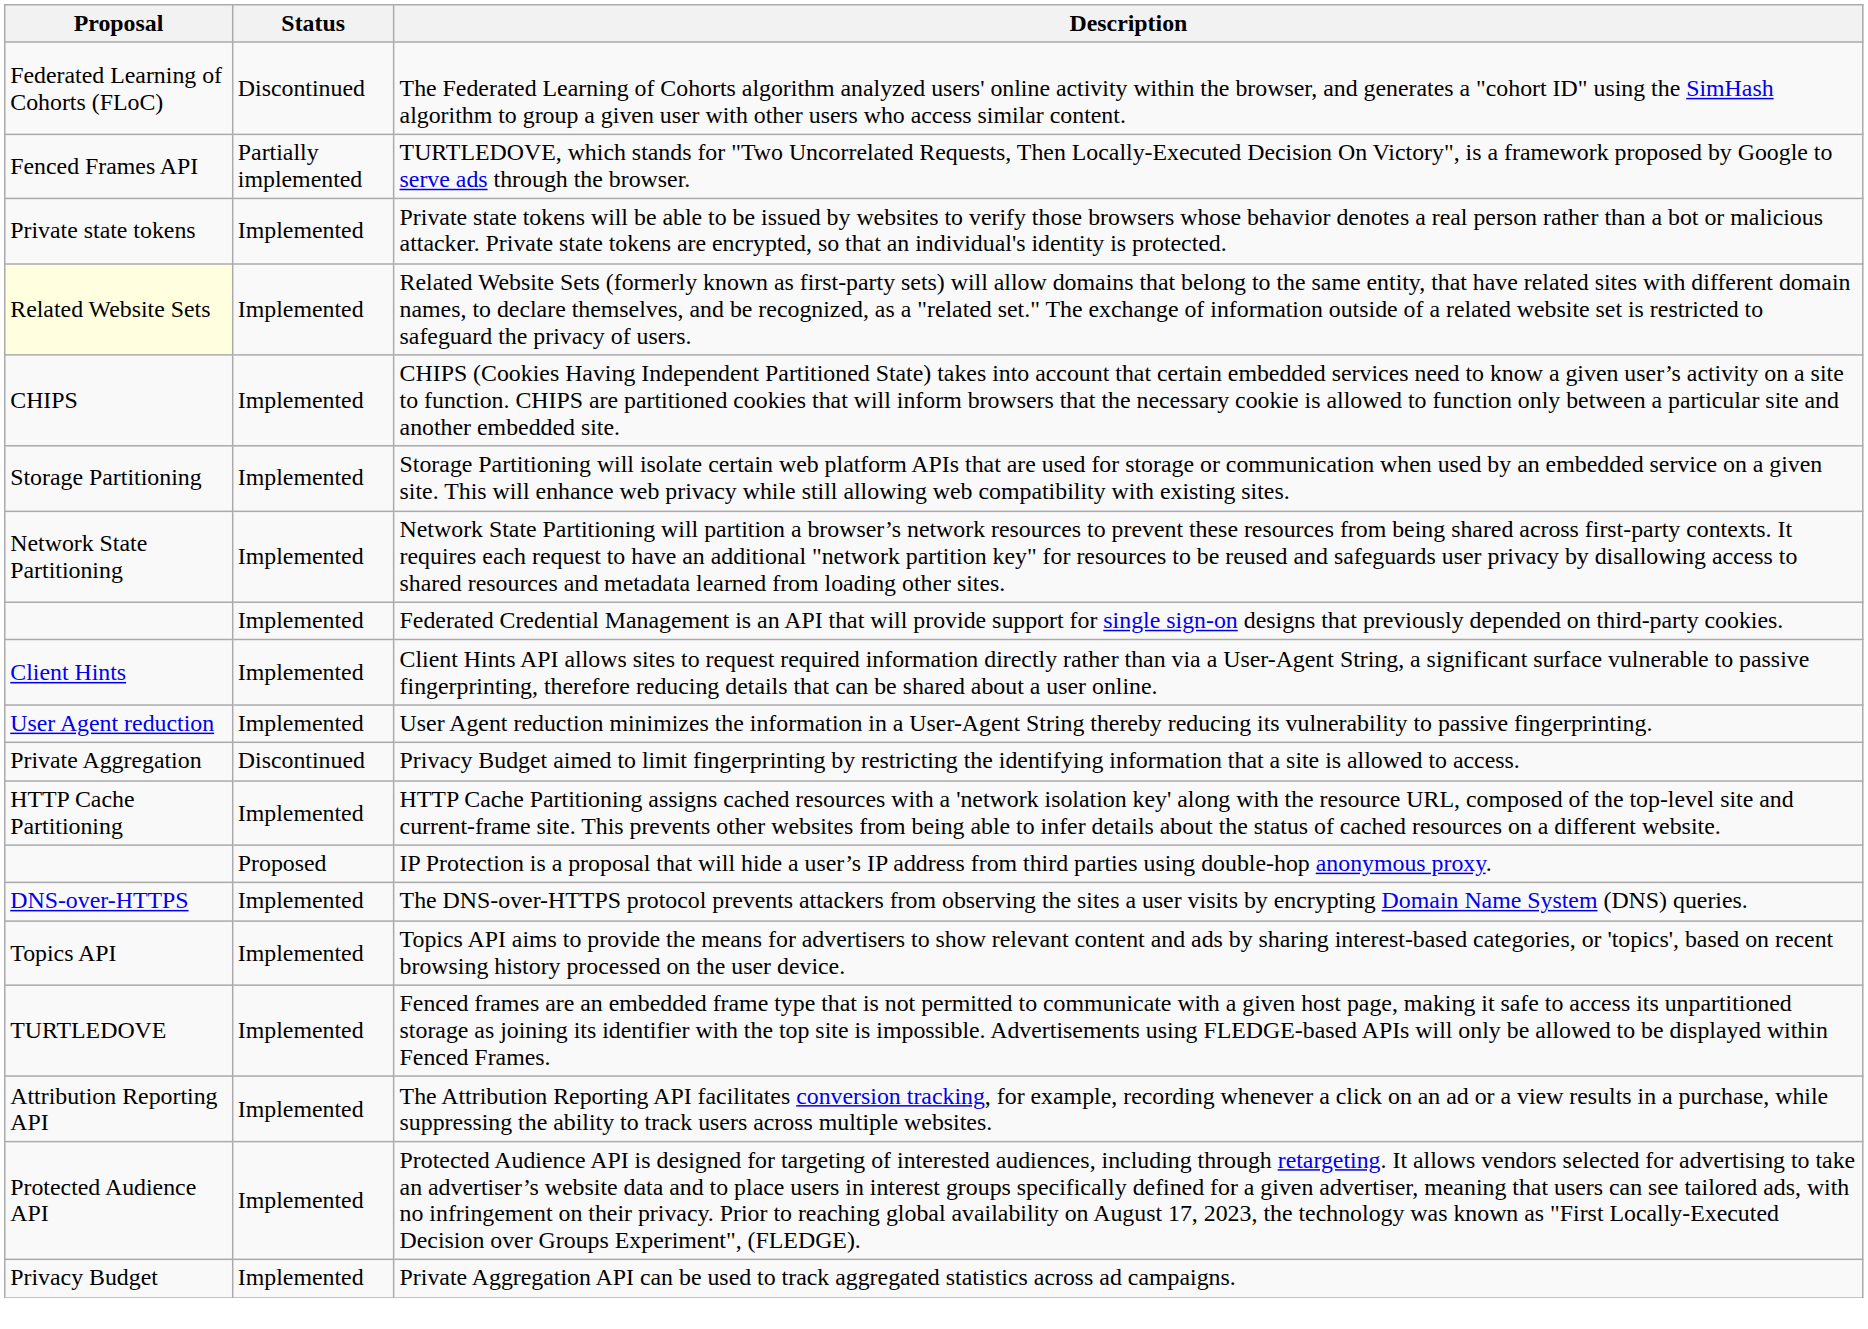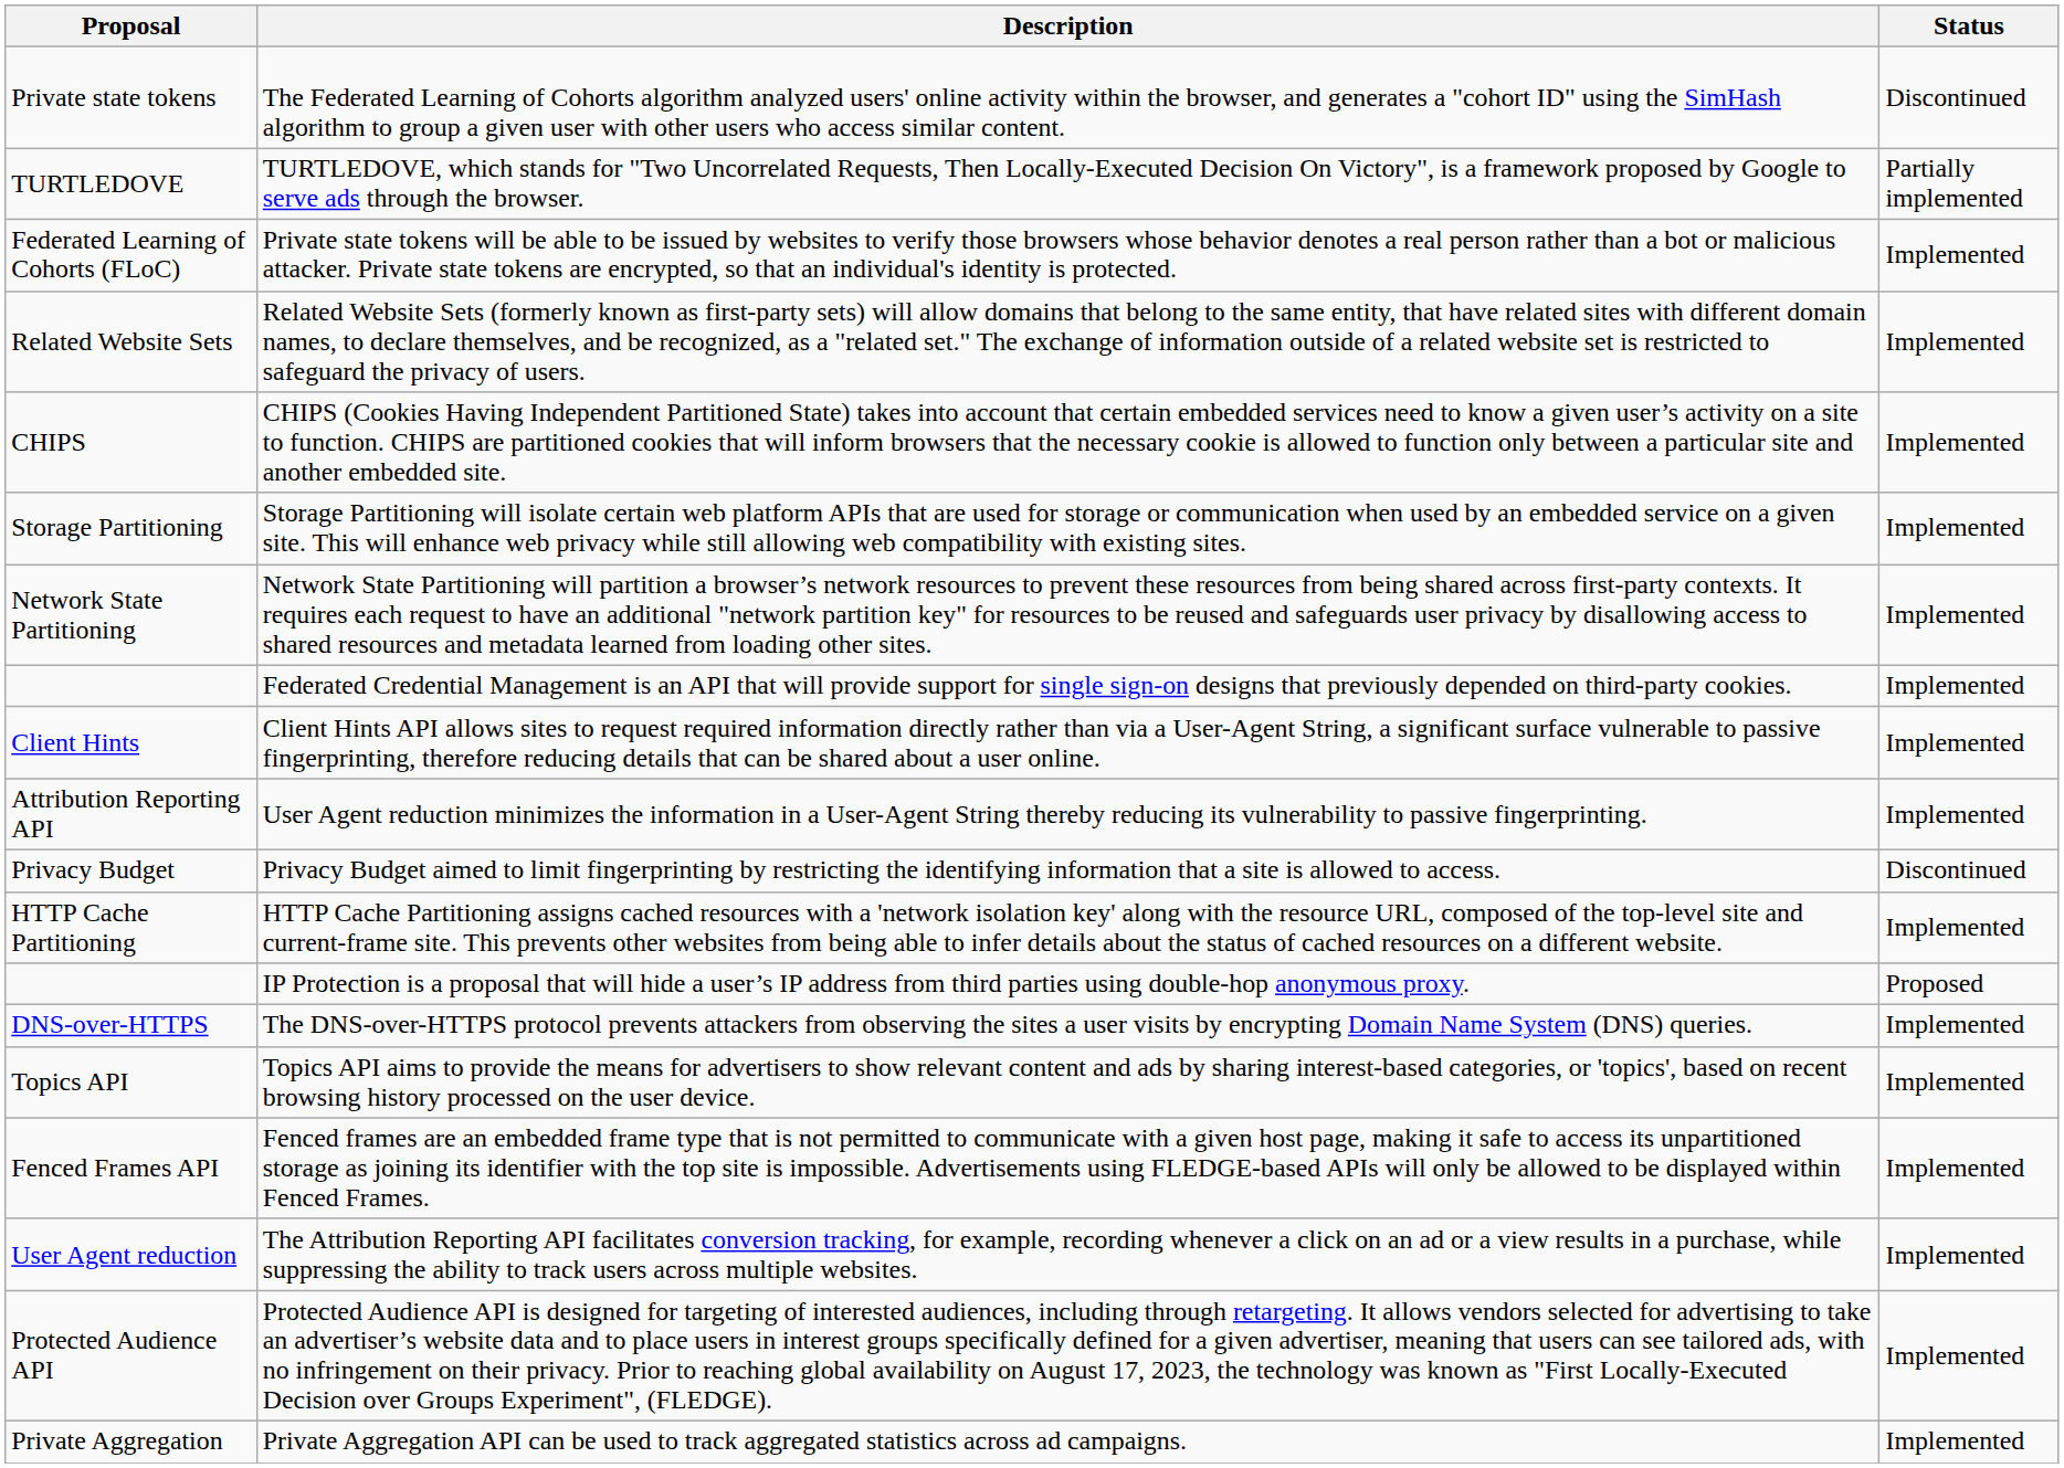columns swapped: Description <-> Status
row 2 | Proposal: Federated Learning of Cohorts (FLoC) -> Private state tokens
row 3 | Proposal: Fenced Frames API -> TURTLEDOVE
row 4 | Proposal: Private state tokens -> Federated Learning of Cohorts (FLoC)
row 5 | Proposal: lightyellow background -> no background
row 11 | Proposal: User Agent reduction -> Attribution Reporting API
row 12 | Proposal: Private Aggregation -> Privacy Budget
row 17 | Proposal: TURTLEDOVE -> Fenced Frames API
row 18 | Proposal: Attribution Reporting API -> User Agent reduction
row 20 | Proposal: Privacy Budget -> Private Aggregation
